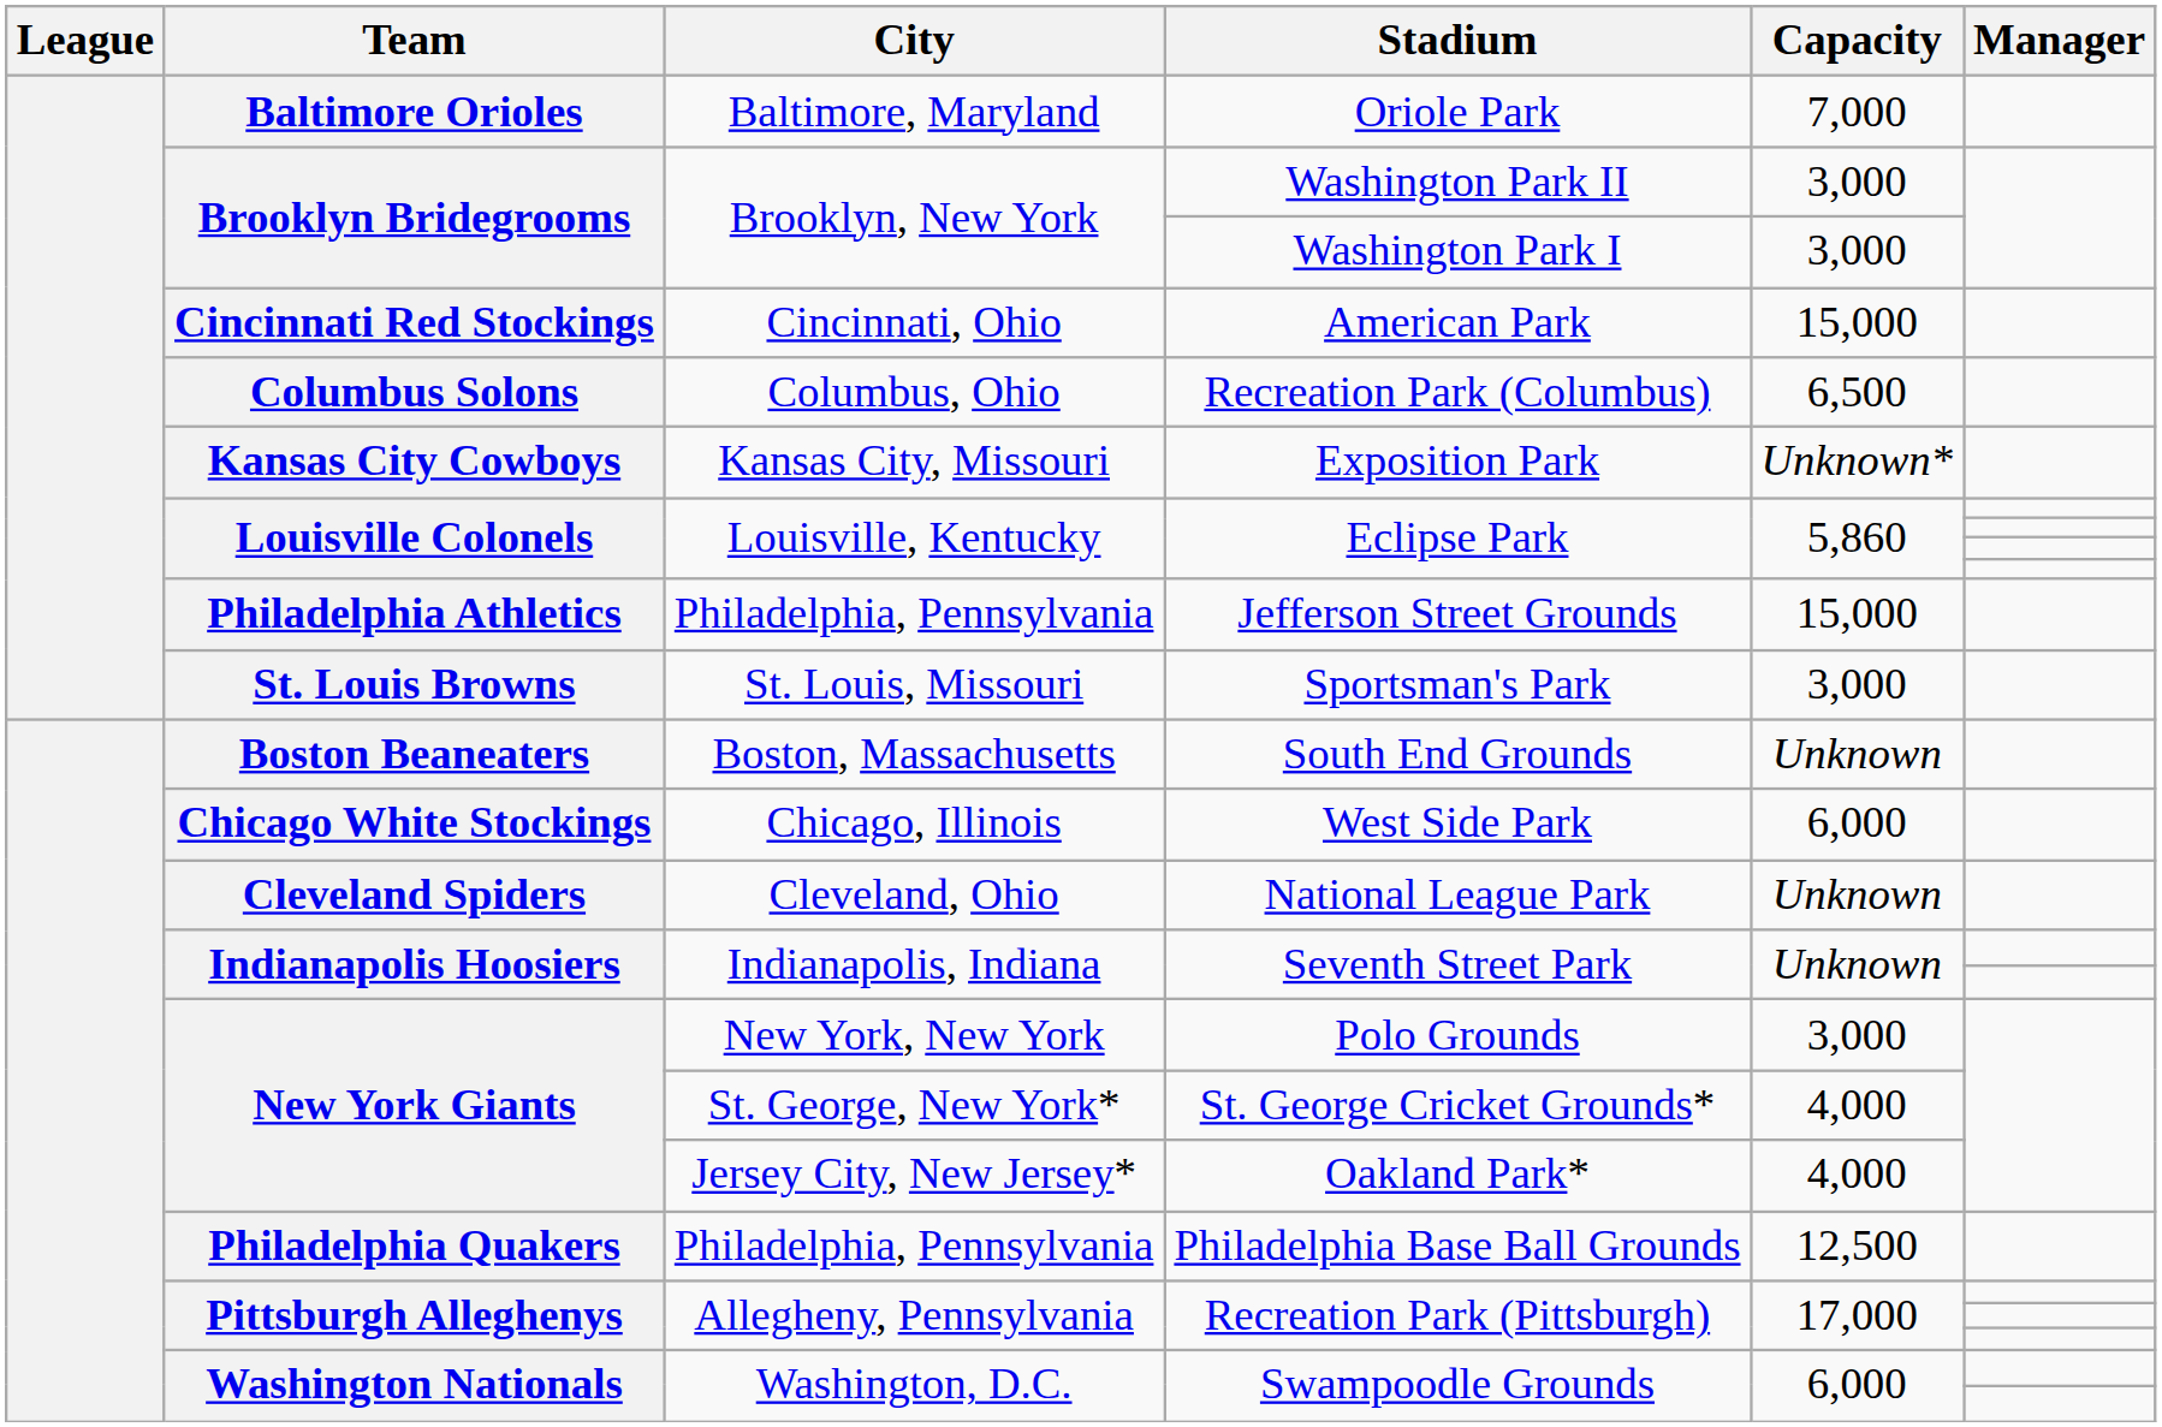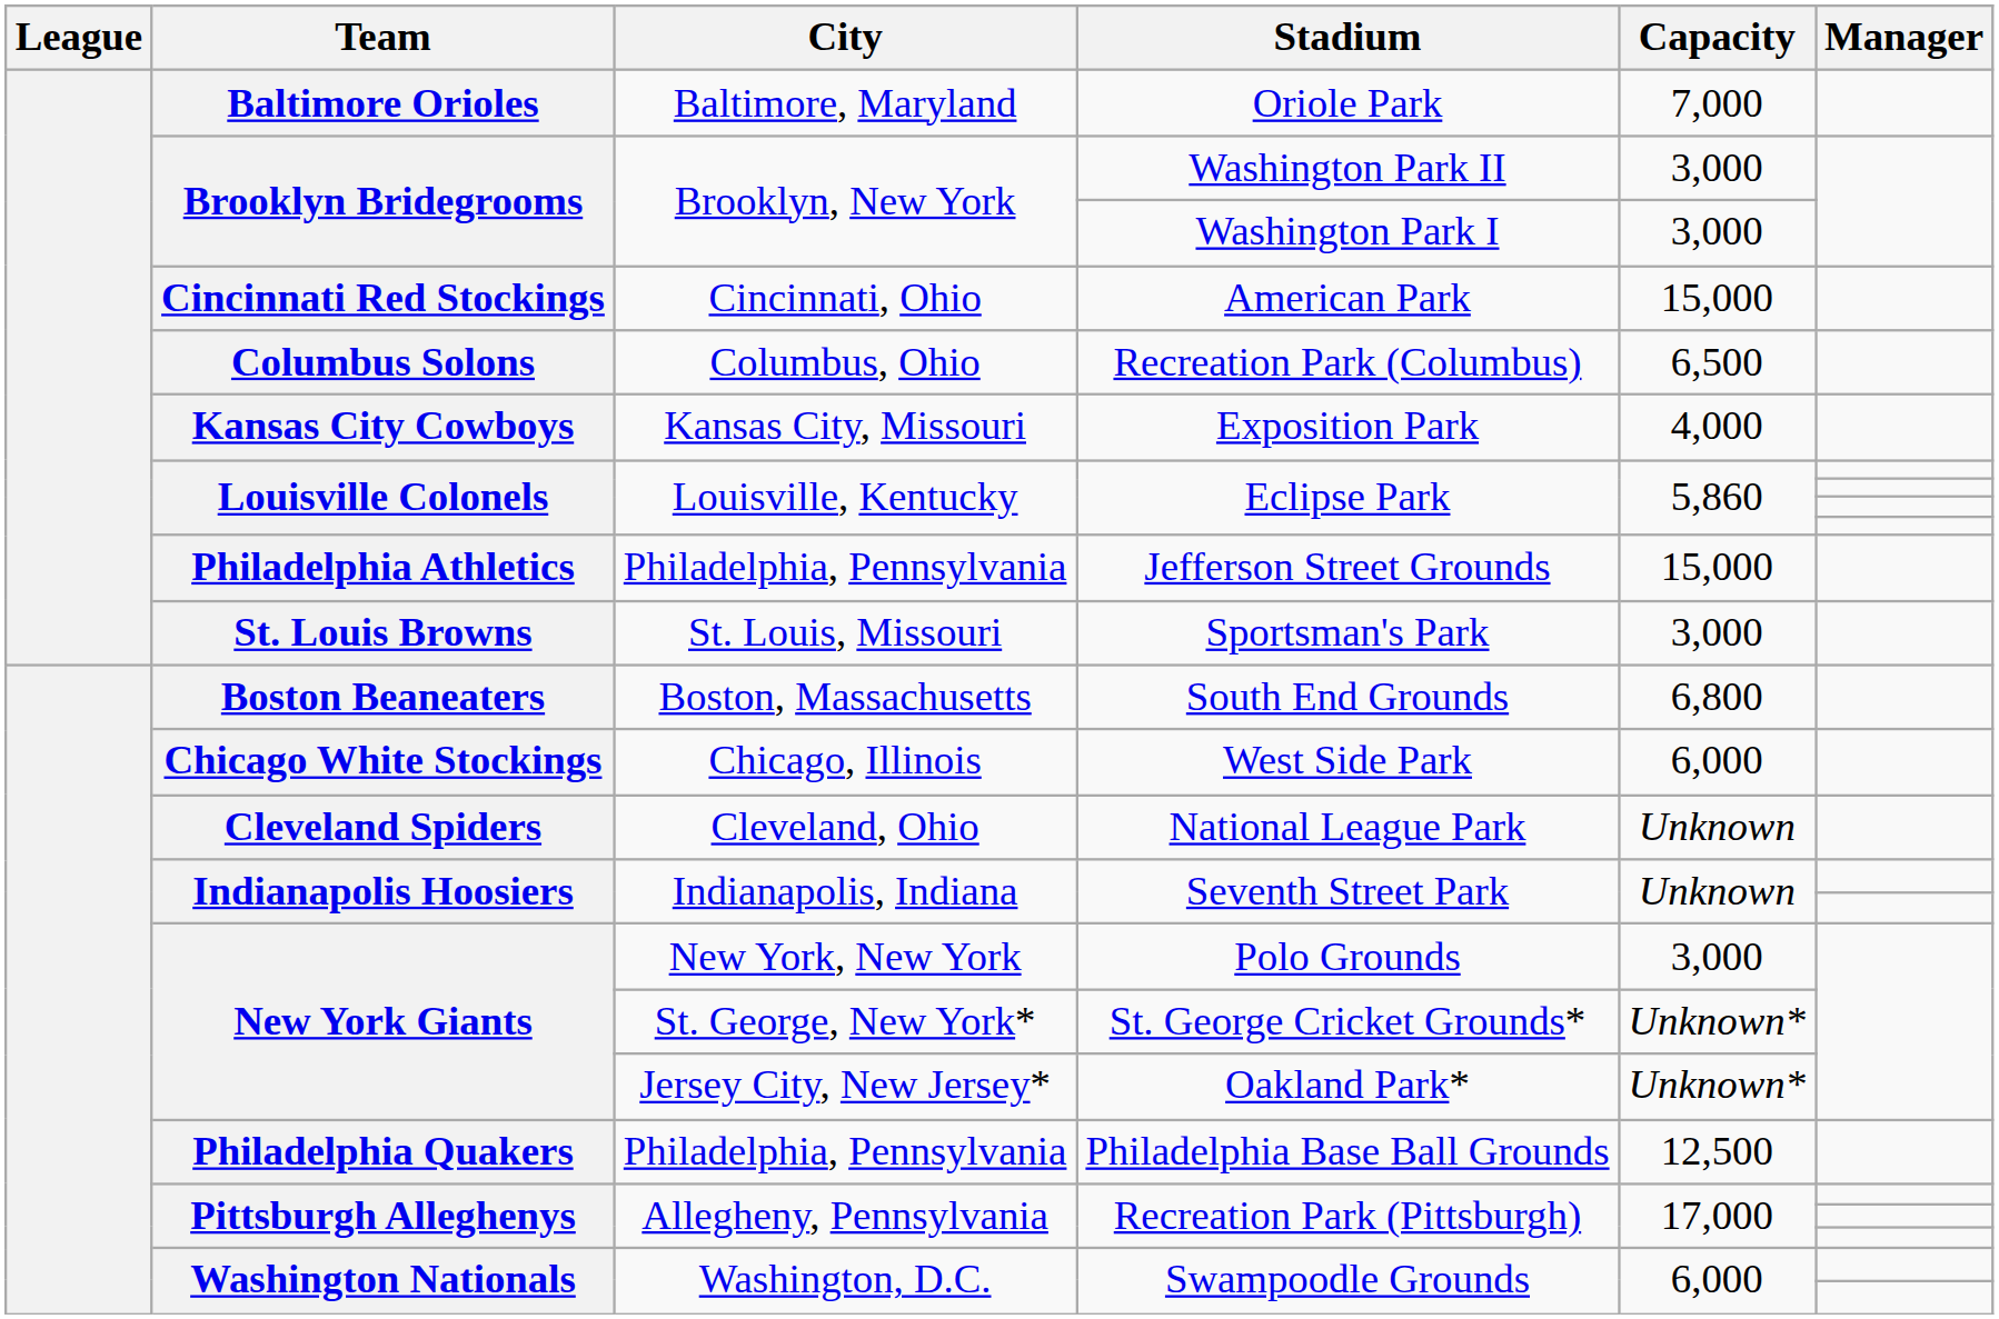Exposition Park | Capacity: Unknown* -> 4,000
South End Grounds | Capacity: Unknown -> 6,800
St. George Cricket Grounds* | Capacity: 4,000 -> Unknown*
Oakland Park* | Capacity: 4,000 -> Unknown*
